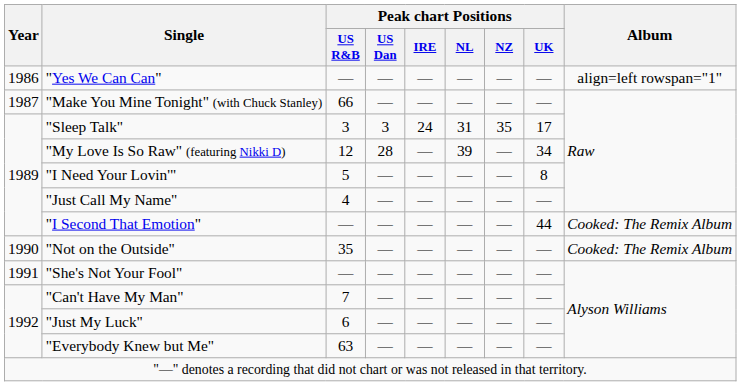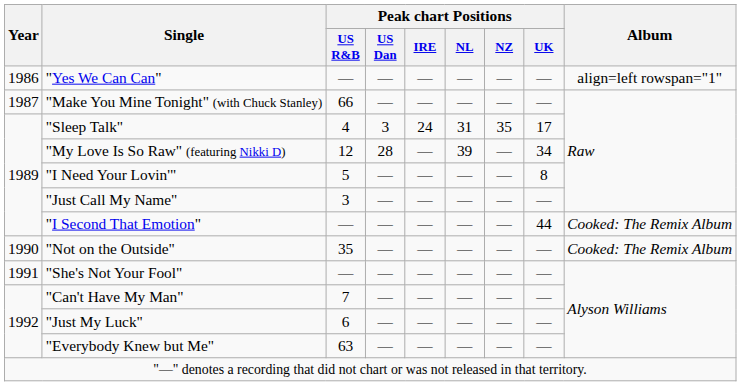"Sleep Talk" | Peak chart Positions / US R&B: 3 -> 4
"Just Call My Name" | Peak chart Positions / US R&B: 4 -> 3
